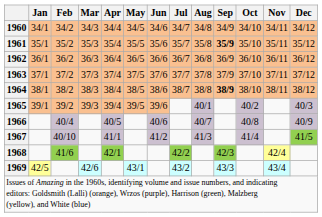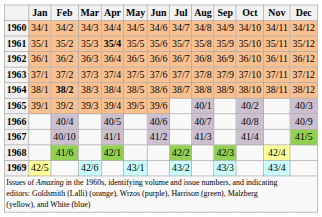1961 | Apr: normal -> bold
1961 | Sep: bold -> normal
1964 | Feb: normal -> bold
1964 | Sep: bold -> normal
